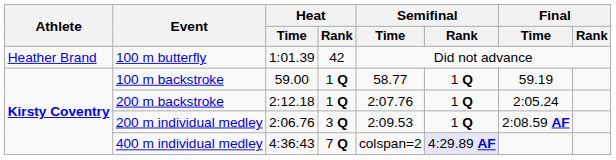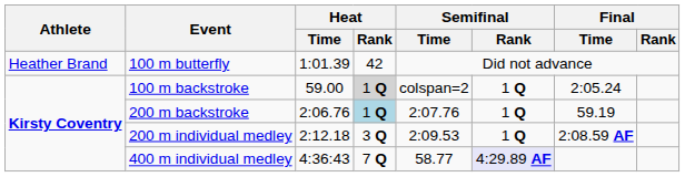100 m backstroke | Heat / Rank: no background -> lightgrey background
100 m backstroke | Semifinal / Time: 58.77 -> colspan=2
100 m backstroke | Final / Time: 59.19 -> 2:05.24
200 m backstroke | Heat / Time: 2:12.18 -> 2:06.76
200 m backstroke | Heat / Rank: no background -> lightblue background
200 m backstroke | Final / Time: 2:05.24 -> 59.19
200 m individual medley | Heat / Time: 2:06.76 -> 2:12.18
400 m individual medley | Semifinal / Time: colspan=2 -> 58.77
